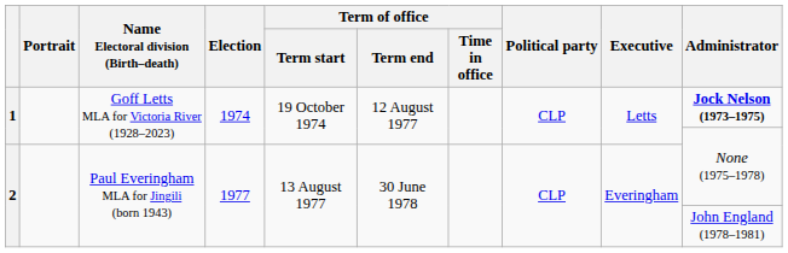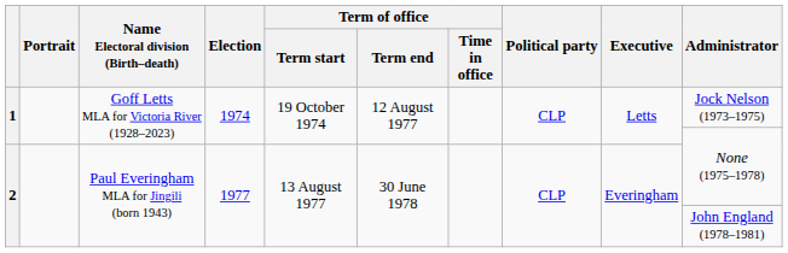row 3 | Administrator: bold -> normal
